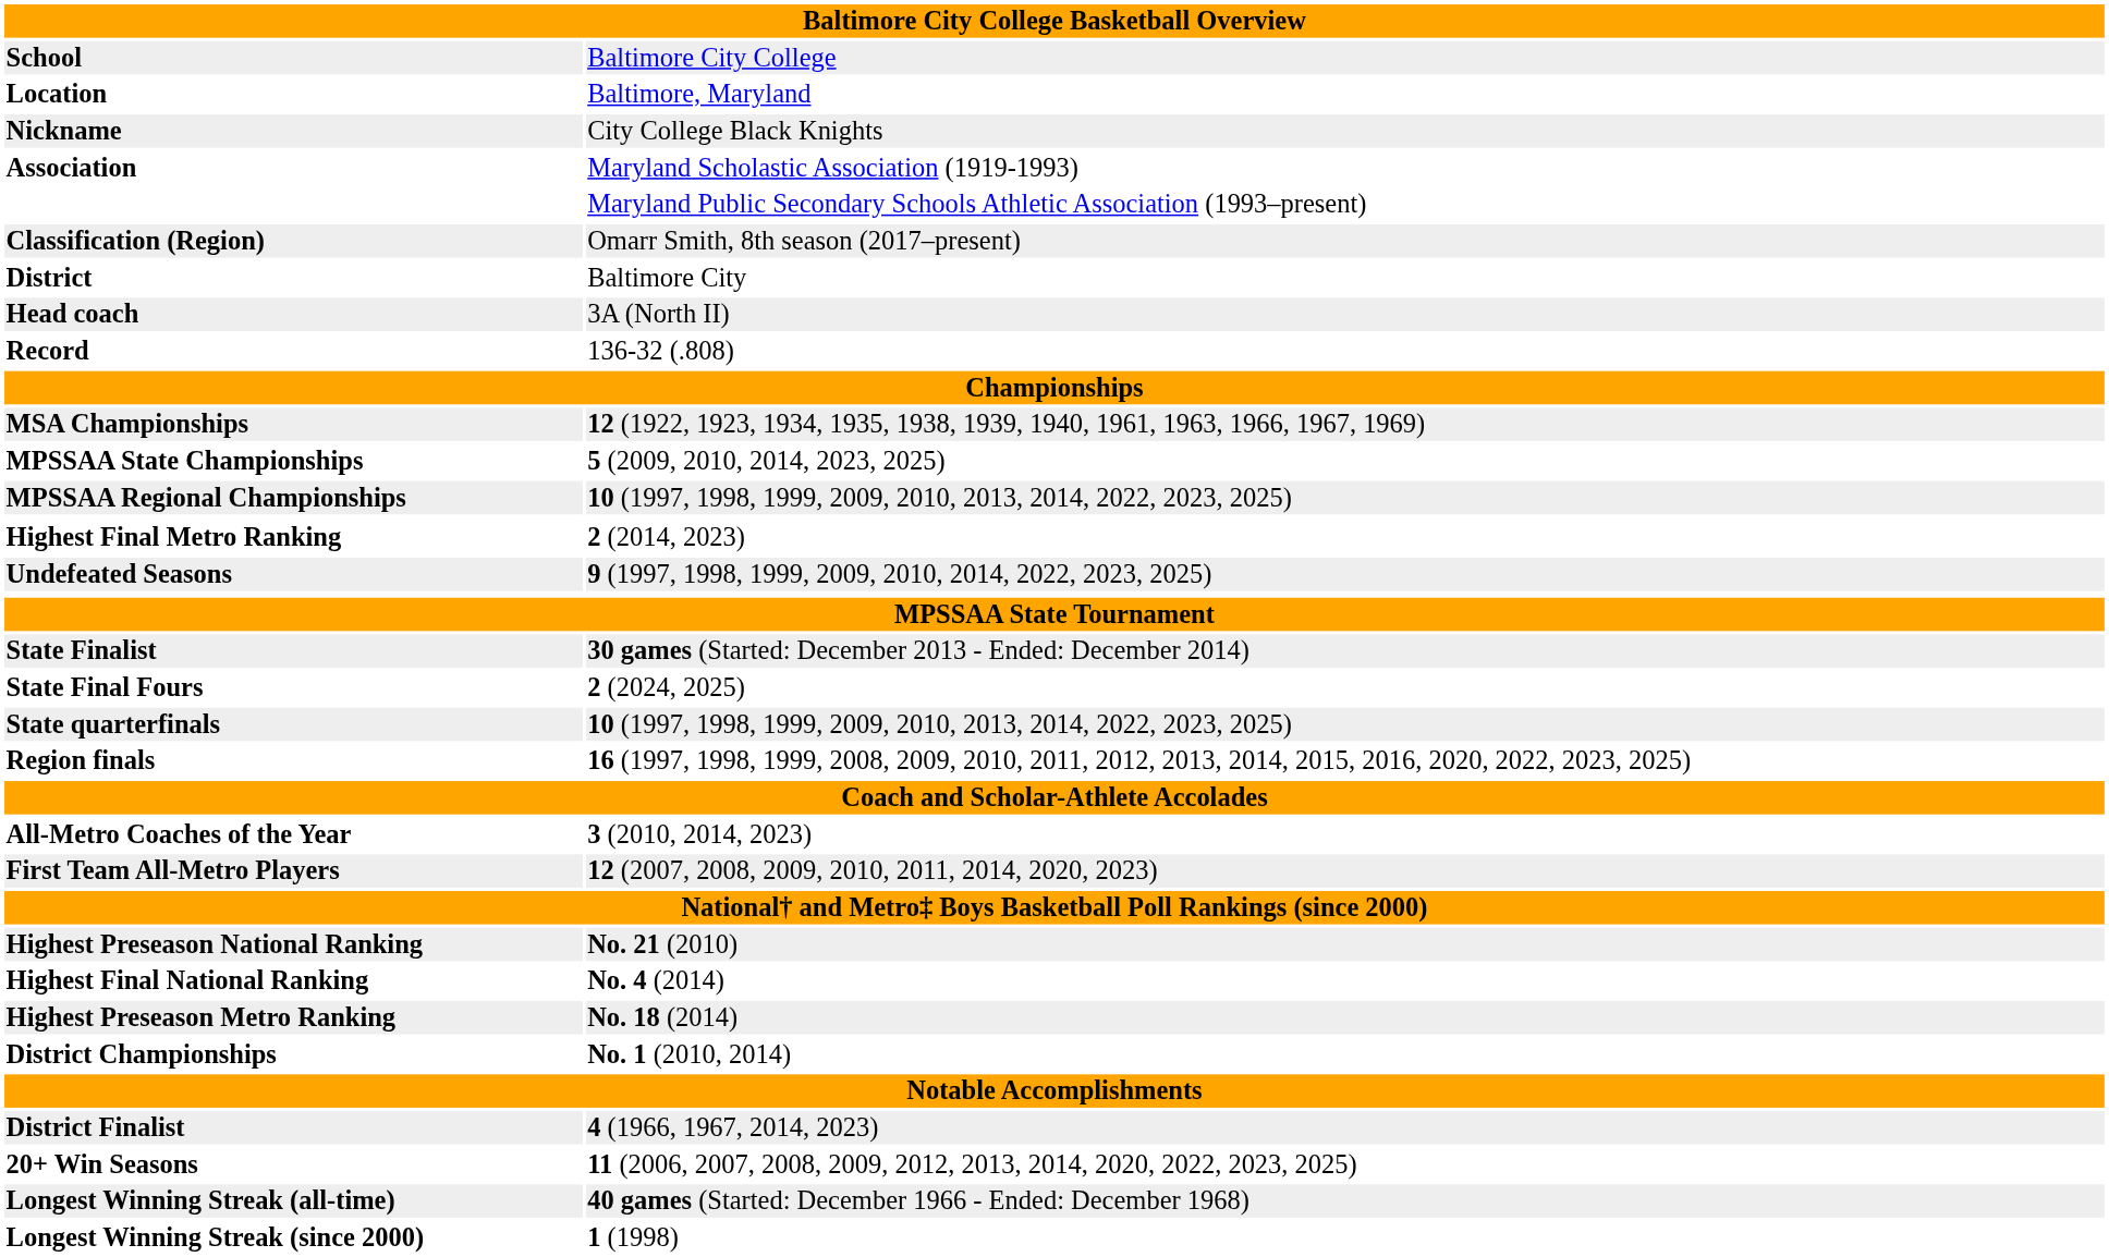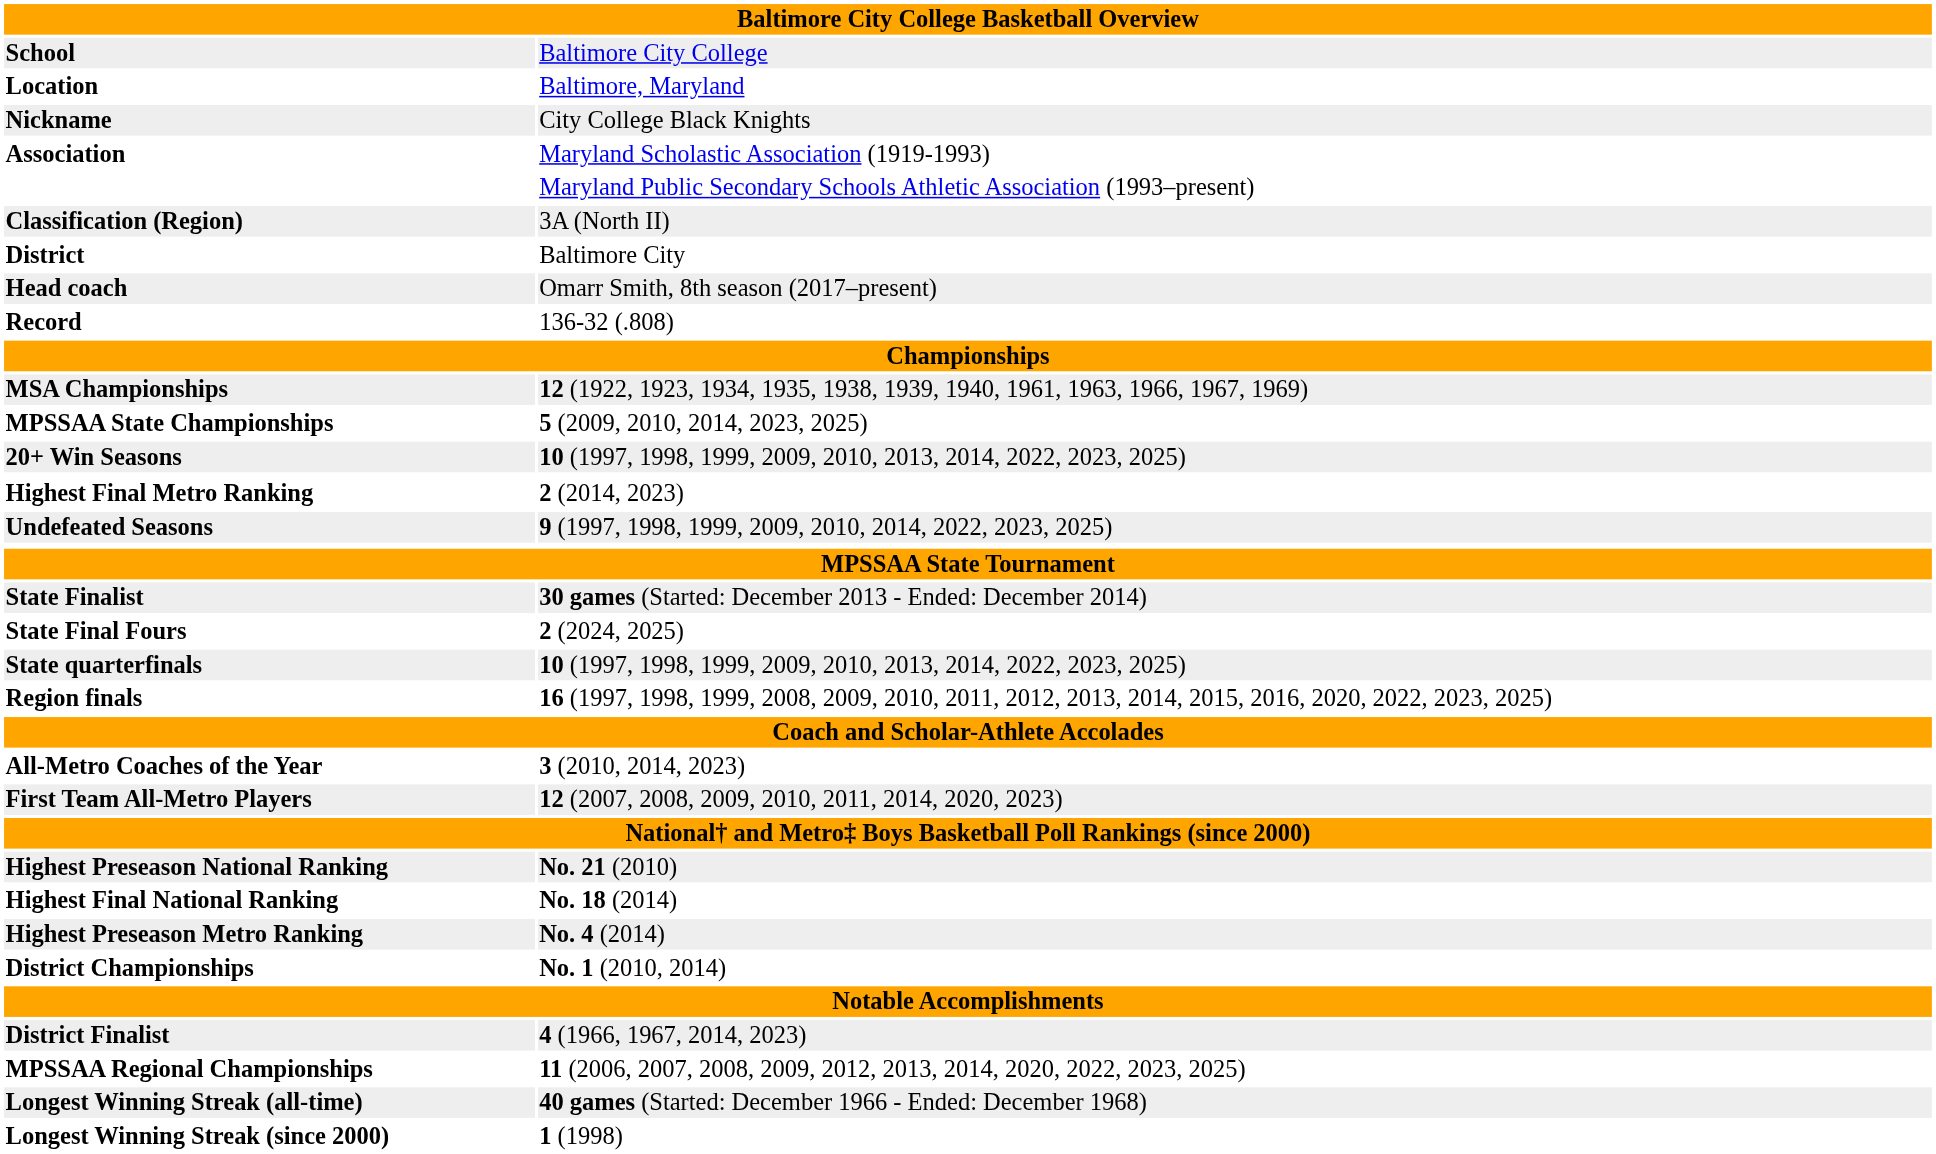row 7 | column 2: Omarr Smith, 8th season (2017–present) -> 3A (North II)
row 9 | column 2: 3A (North II) -> Omarr Smith, 8th season (2017–present)
row 14 | column 1: MPSSAA Regional Championships -> 20+ Win Seasons
row 27 | column 2: No. 4 (2014) -> No. 18 (2014)
row 28 | column 2: No. 18 (2014) -> No. 4 (2014)
row 32 | column 1: 20+ Win Seasons -> MPSSAA Regional Championships
